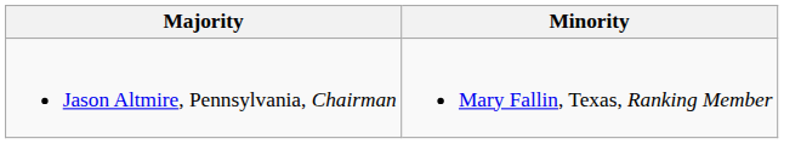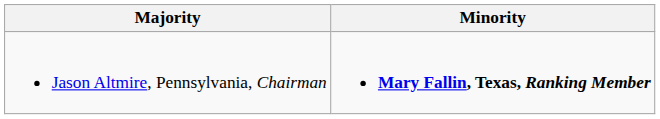Jason Altmire, Pennsylvania, Chairman | Minority: normal -> bold
